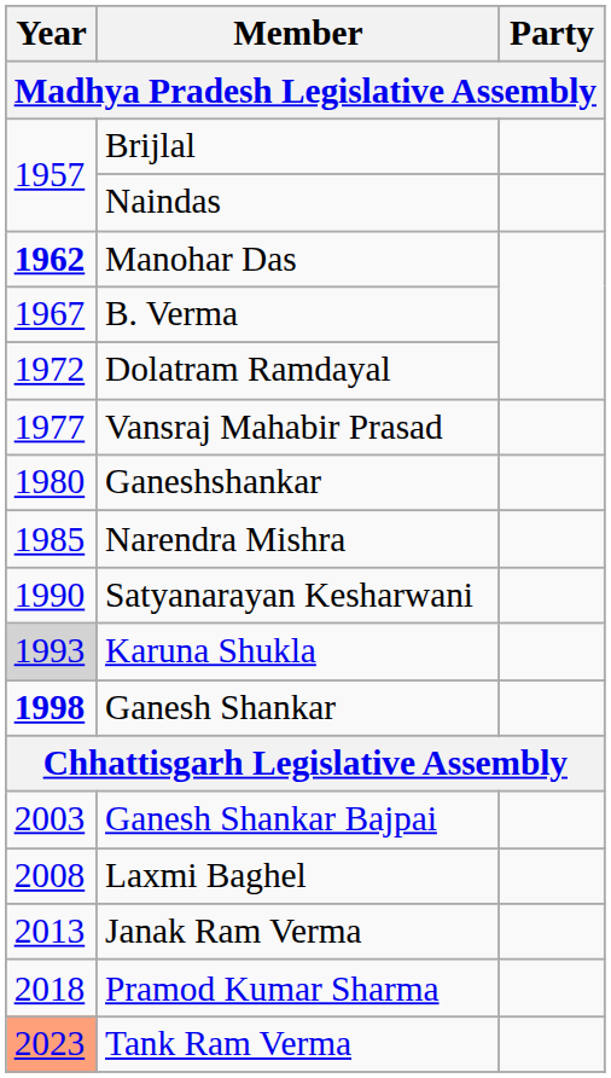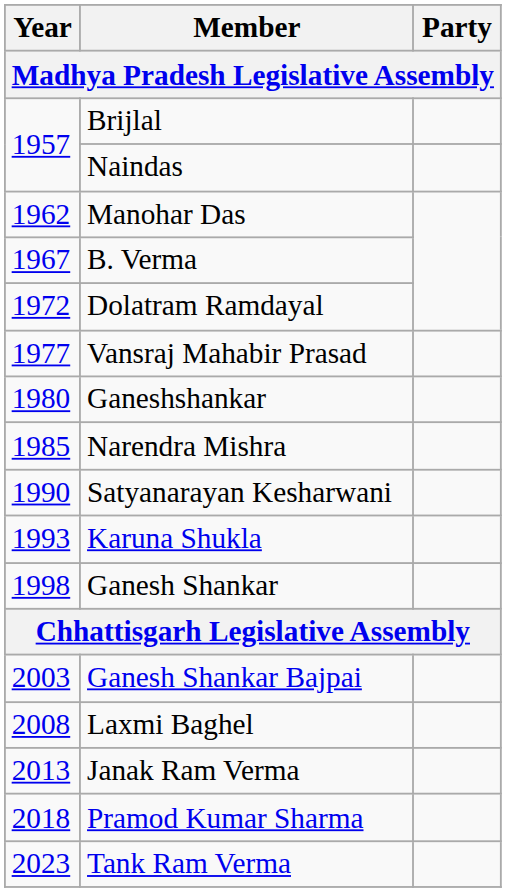Manohar Das | Year: bold -> normal
Karuna Shukla | Year: lightgrey background -> no background
Ganesh Shankar | Year: bold -> normal
Tank Ram Verma | Year: lightsalmon background -> no background
